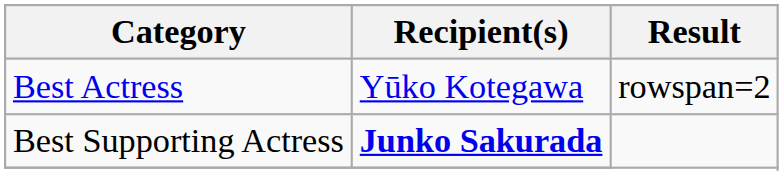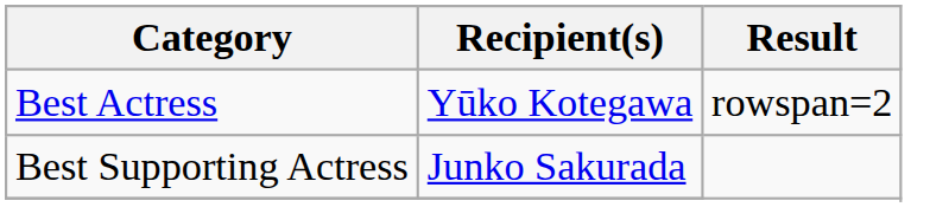Best Supporting Actress | Recipient(s): bold -> normal
